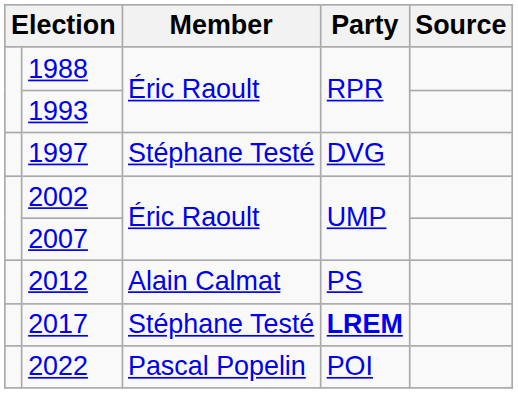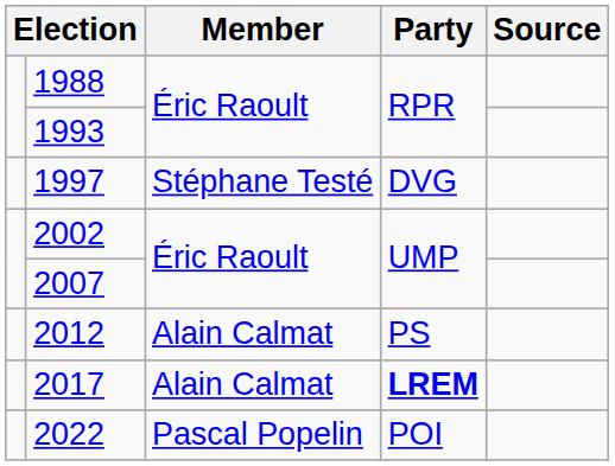2017 | Member: Stéphane Testé -> Alain Calmat
